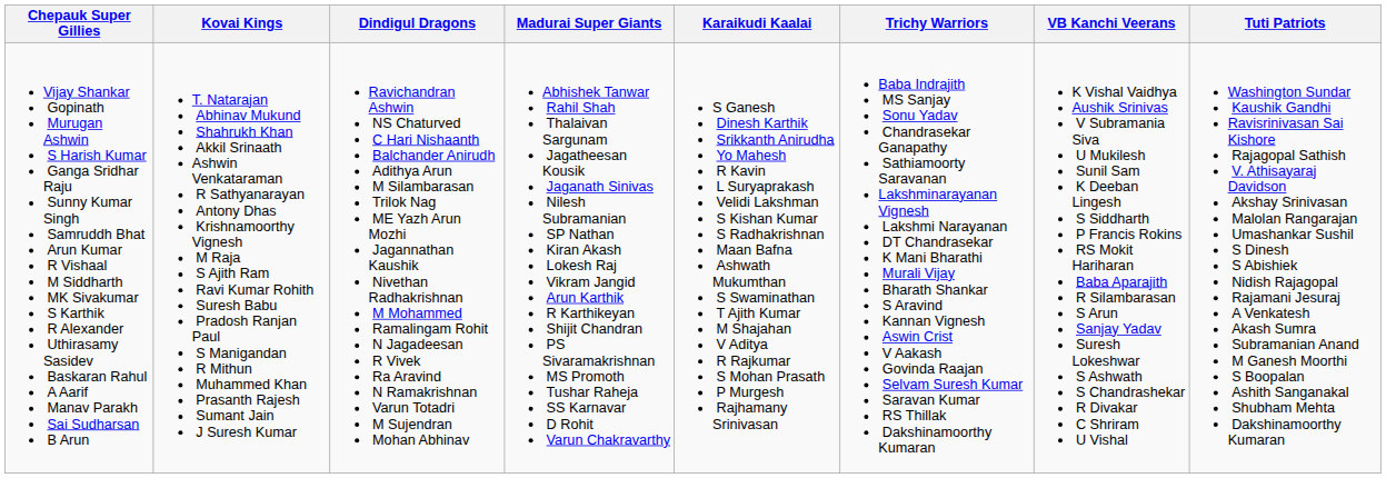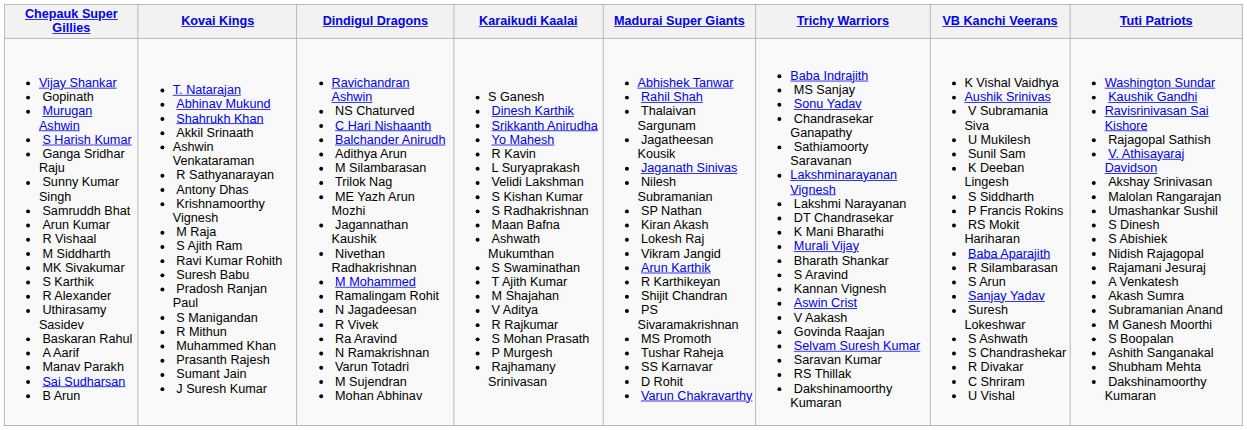columns swapped: Madurai Super Giants <-> Karaikudi Kaalai
